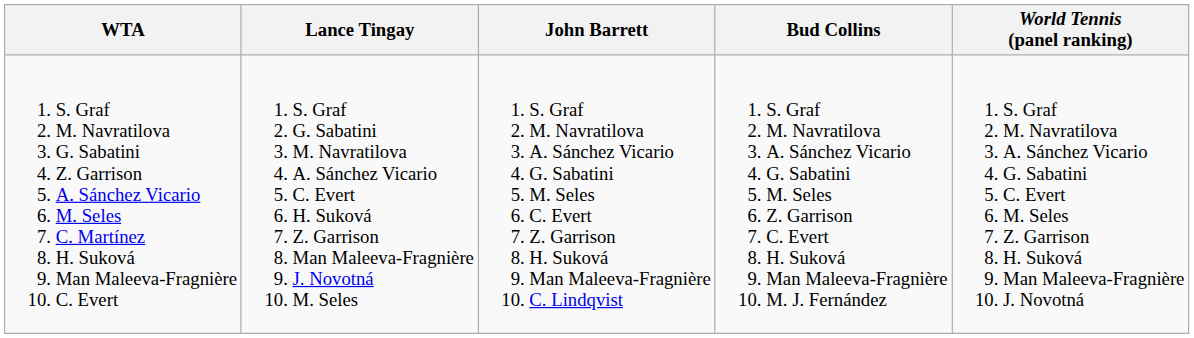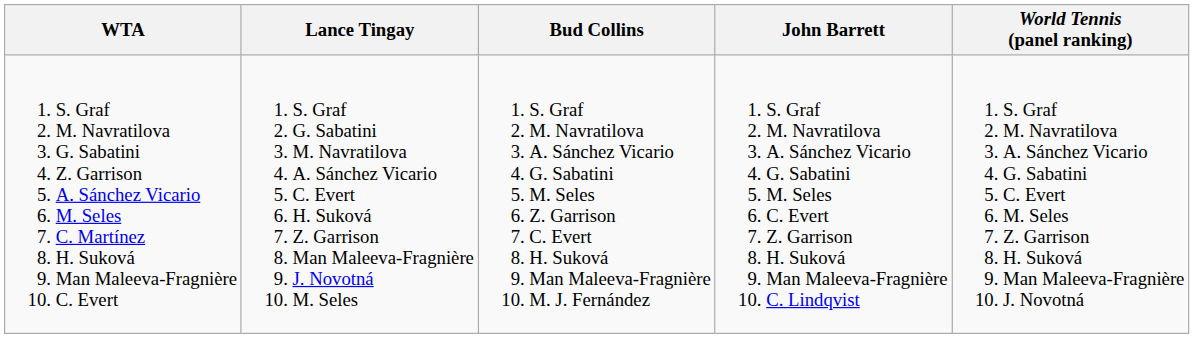columns swapped: Bud Collins <-> John Barrett
